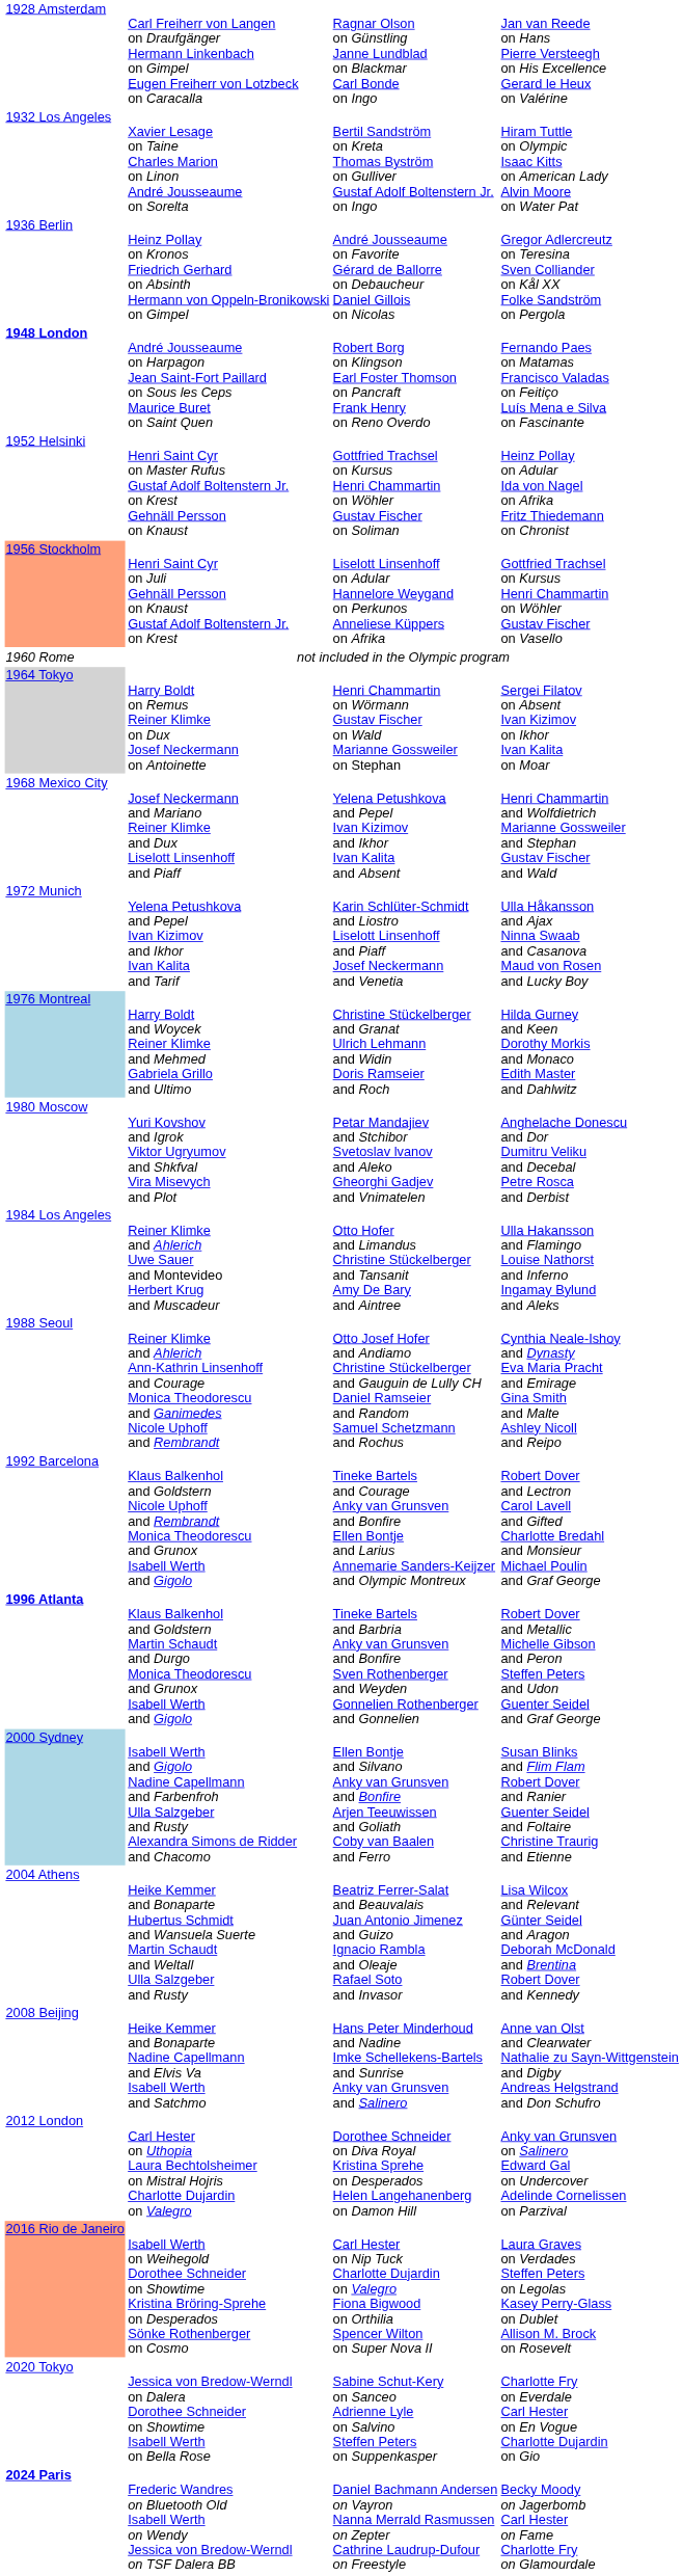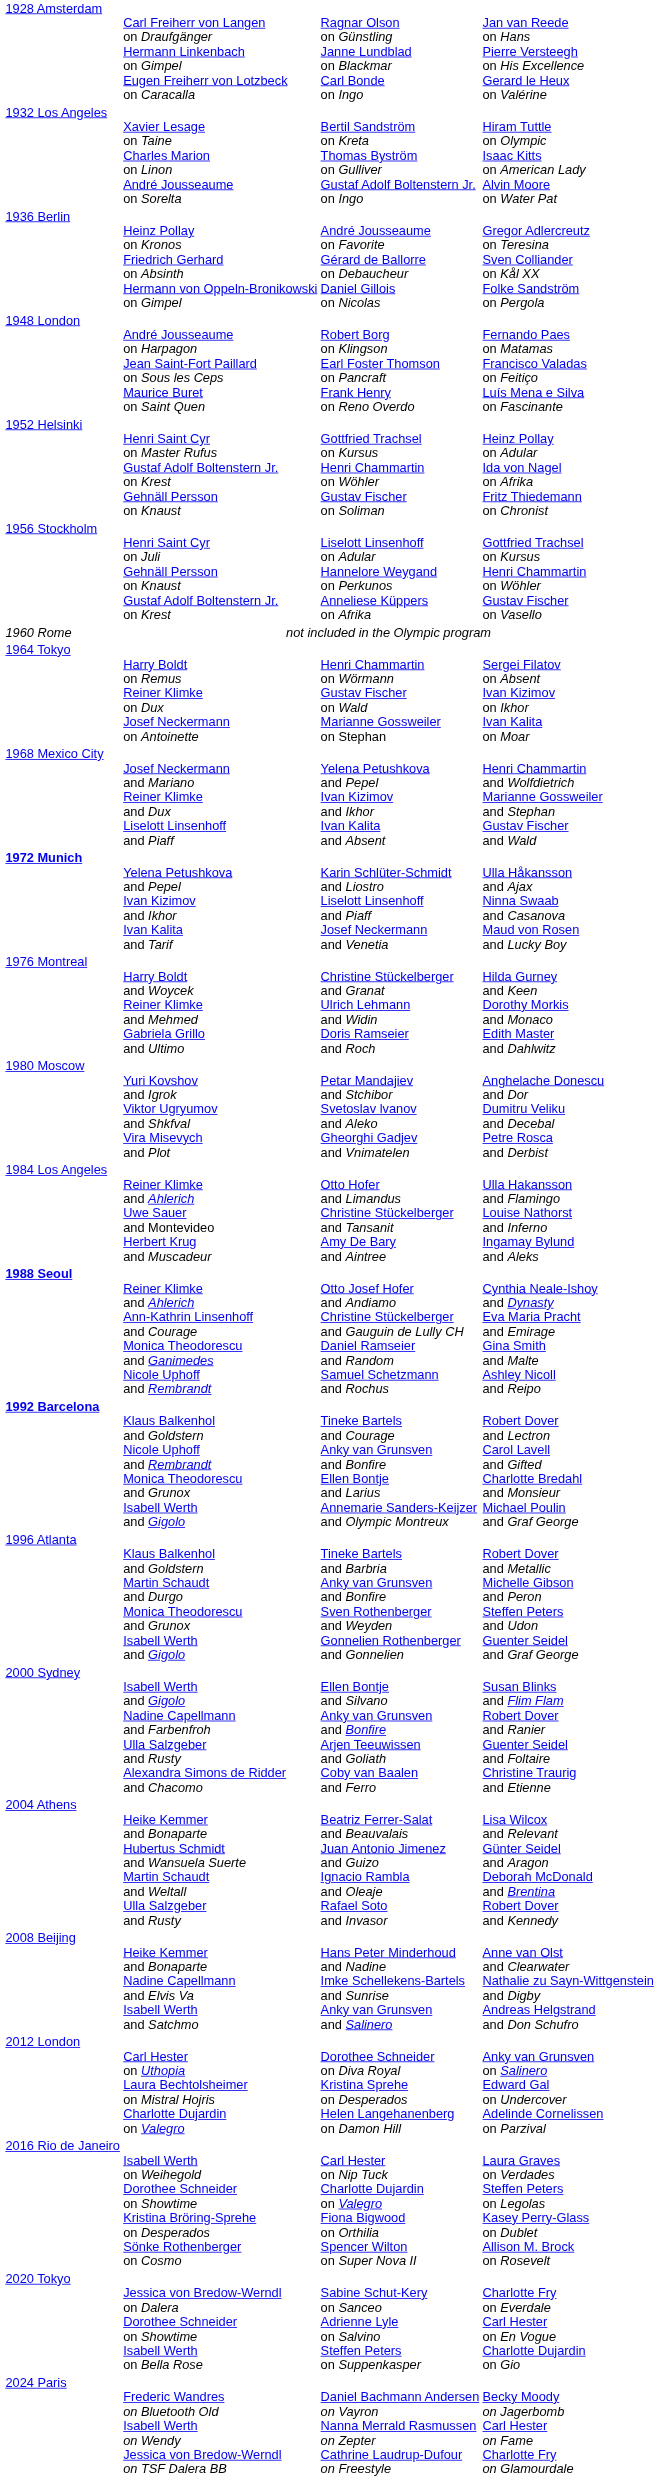1948 London | column 1: bold -> normal
1956 Stockholm | column 1: lightsalmon background -> no background
1964 Tokyo | column 1: lightgrey background -> no background
1972 Munich | column 1: normal -> bold
1976 Montreal | column 1: lightblue background -> no background
1988 Seoul | column 1: normal -> bold
1992 Barcelona | column 1: normal -> bold
1996 Atlanta | column 1: bold -> normal
2000 Sydney | column 1: lightblue background -> no background
2016 Rio de Janeiro | column 1: lightsalmon background -> no background
2024 Paris | column 1: bold -> normal
